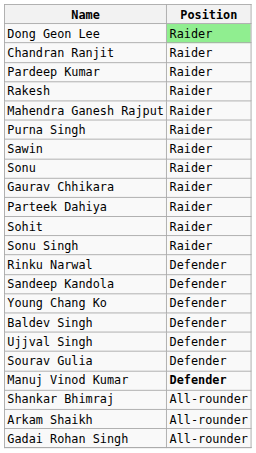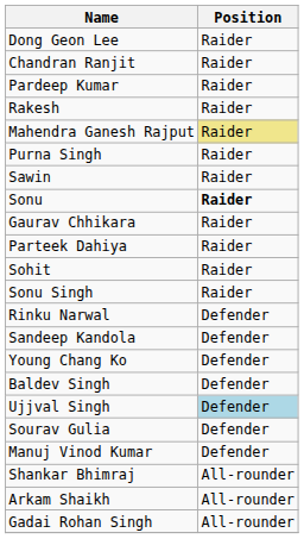Dong Geon Lee | Position: lightgreen background -> no background
Mahendra Ganesh Rajput | Position: no background -> khaki background
Sonu | Position: normal -> bold
Ujjval Singh | Position: no background -> lightblue background
Manuj Vinod Kumar | Position: bold -> normal
